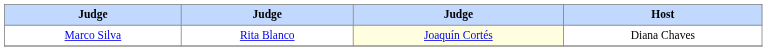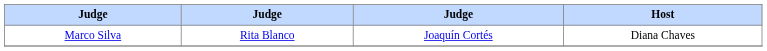Marco Silva | column 3: lightyellow background -> no background
